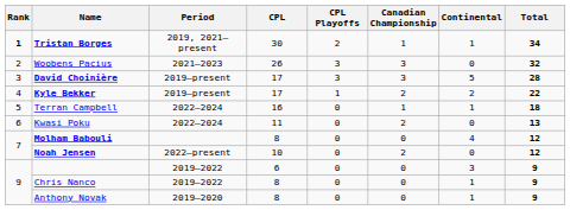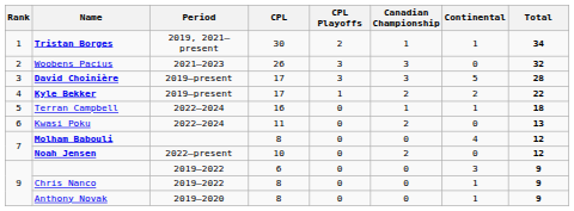Tristan Borges | Rank: bold -> normal
